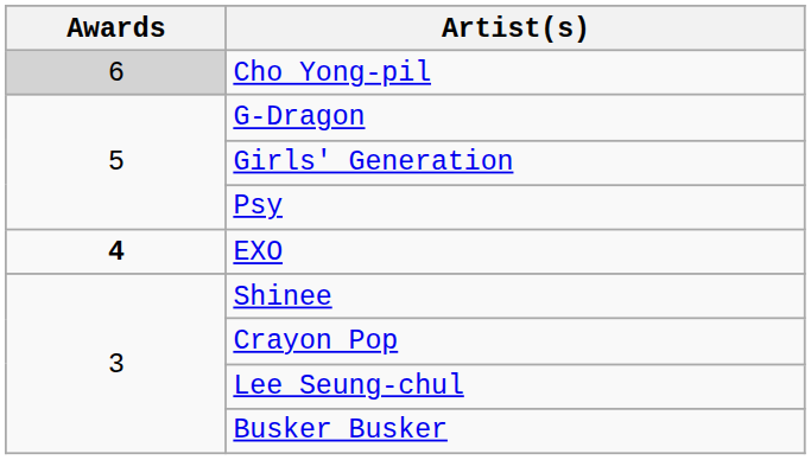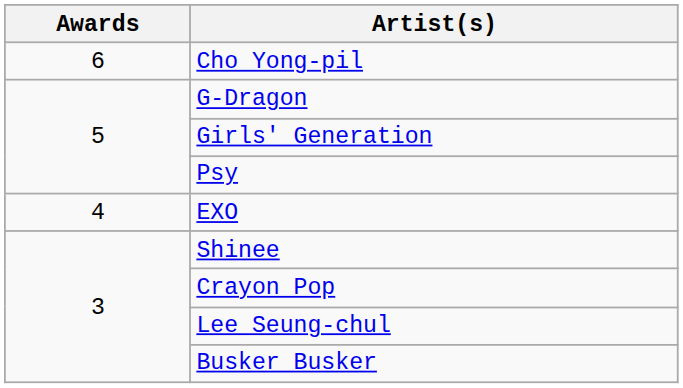Cho Yong-pil | Awards: lightgrey background -> no background
EXO | Awards: bold -> normal
